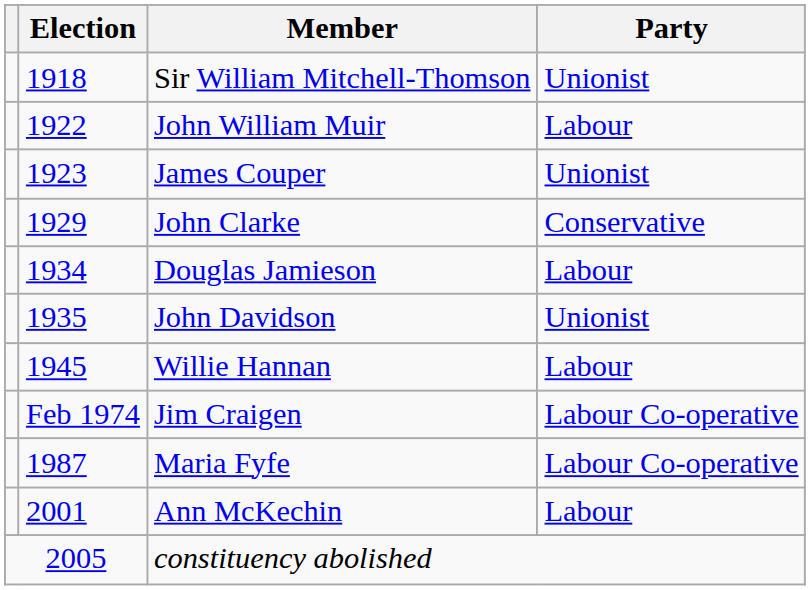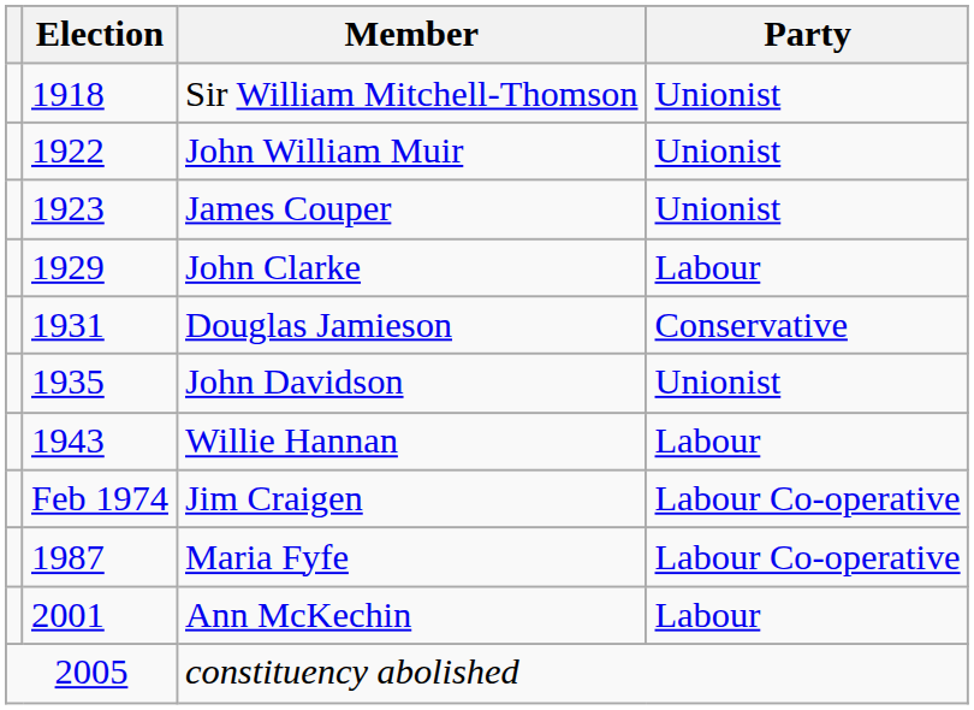John William Muir | Party: Labour -> Unionist
John Clarke | Party: Conservative -> Labour
Douglas Jamieson | Election: 1934 -> 1931
Douglas Jamieson | Party: Labour -> Conservative
Willie Hannan | Election: 1945 -> 1943
